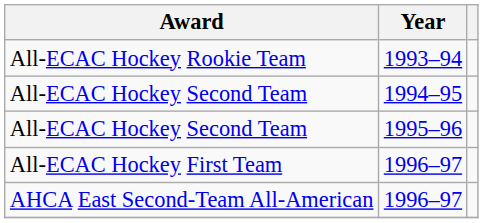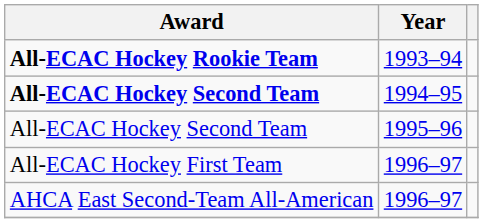row 2 | Award: normal -> bold
row 3 | Award: normal -> bold
